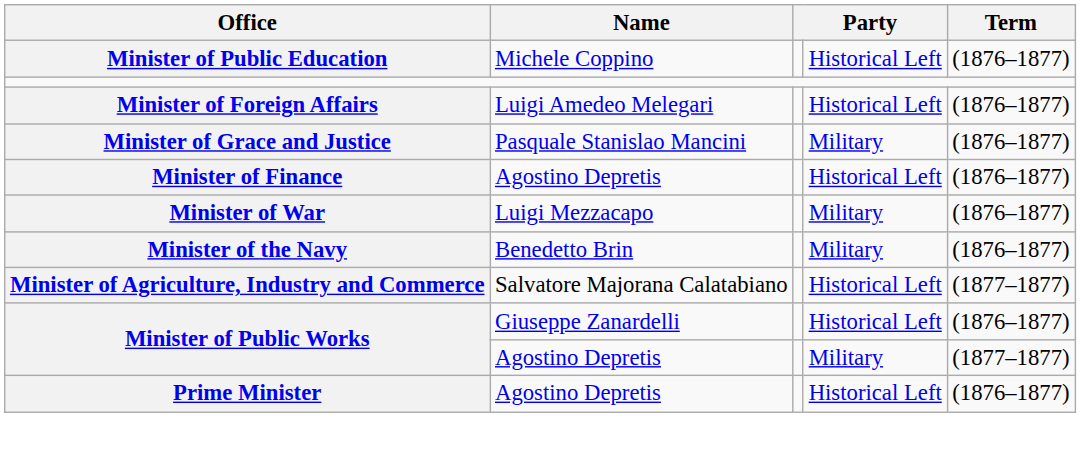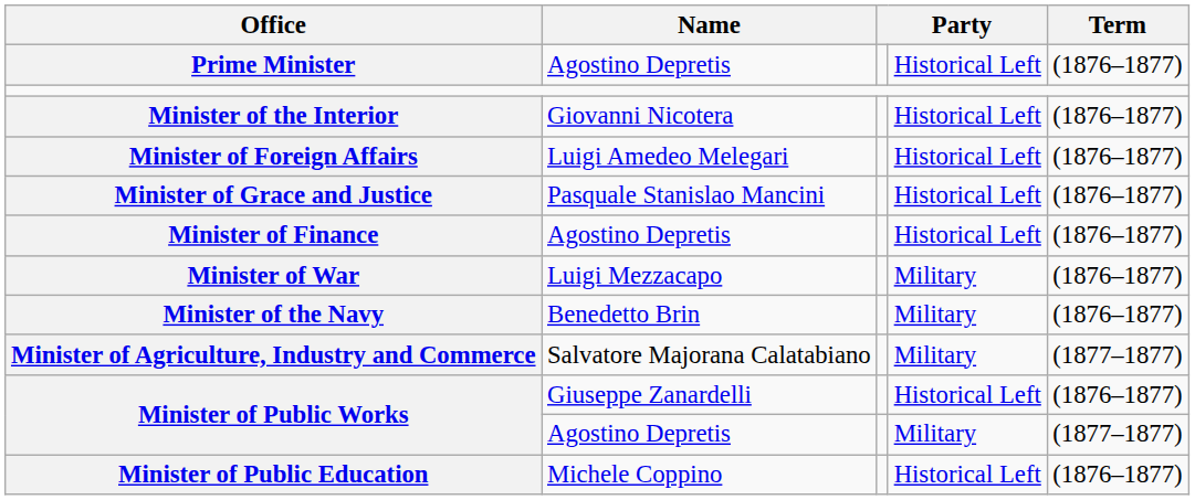rows swapped: Prime Minister <-> Minister of Public Education
+ row: Minister of the Interior | Giovanni Nicotera | Historical Left | (1876–1877)
Minister of Grace and Justice | column 4: Military -> Historical Left
Minister of Agriculture, Industry and Commerce | column 4: Historical Left -> Military
